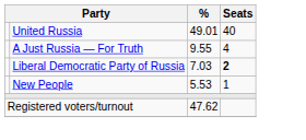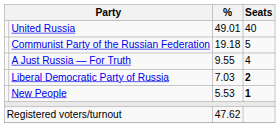+ row: Communist Party of the Russian Federation | 19.18 | 5
New People | Seats: normal -> bold
